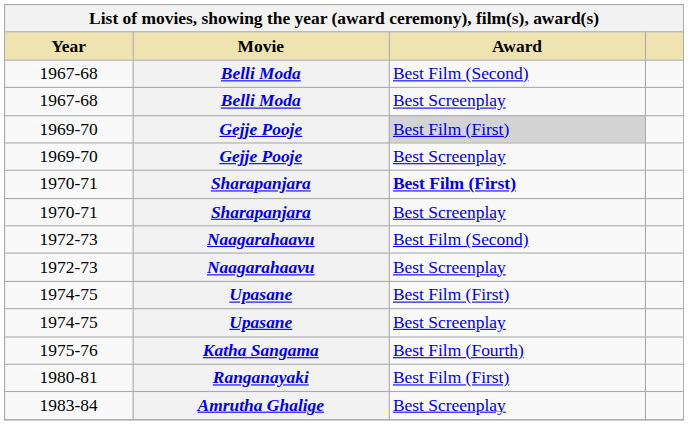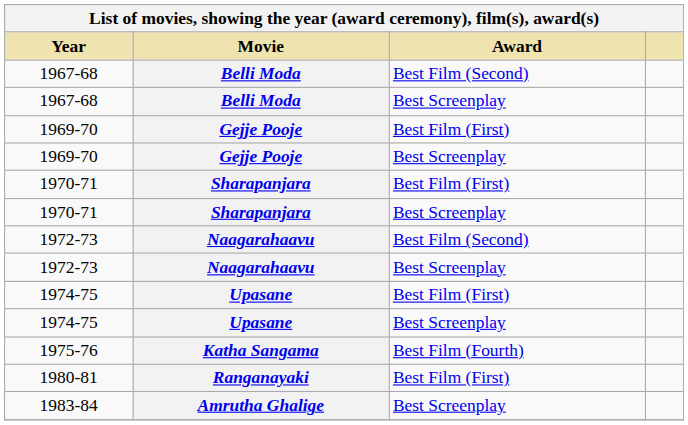1969-70 / Best Film (First) | Award: lightgrey background -> no background
1970-71 / Best Film (First) | Award: bold -> normal
